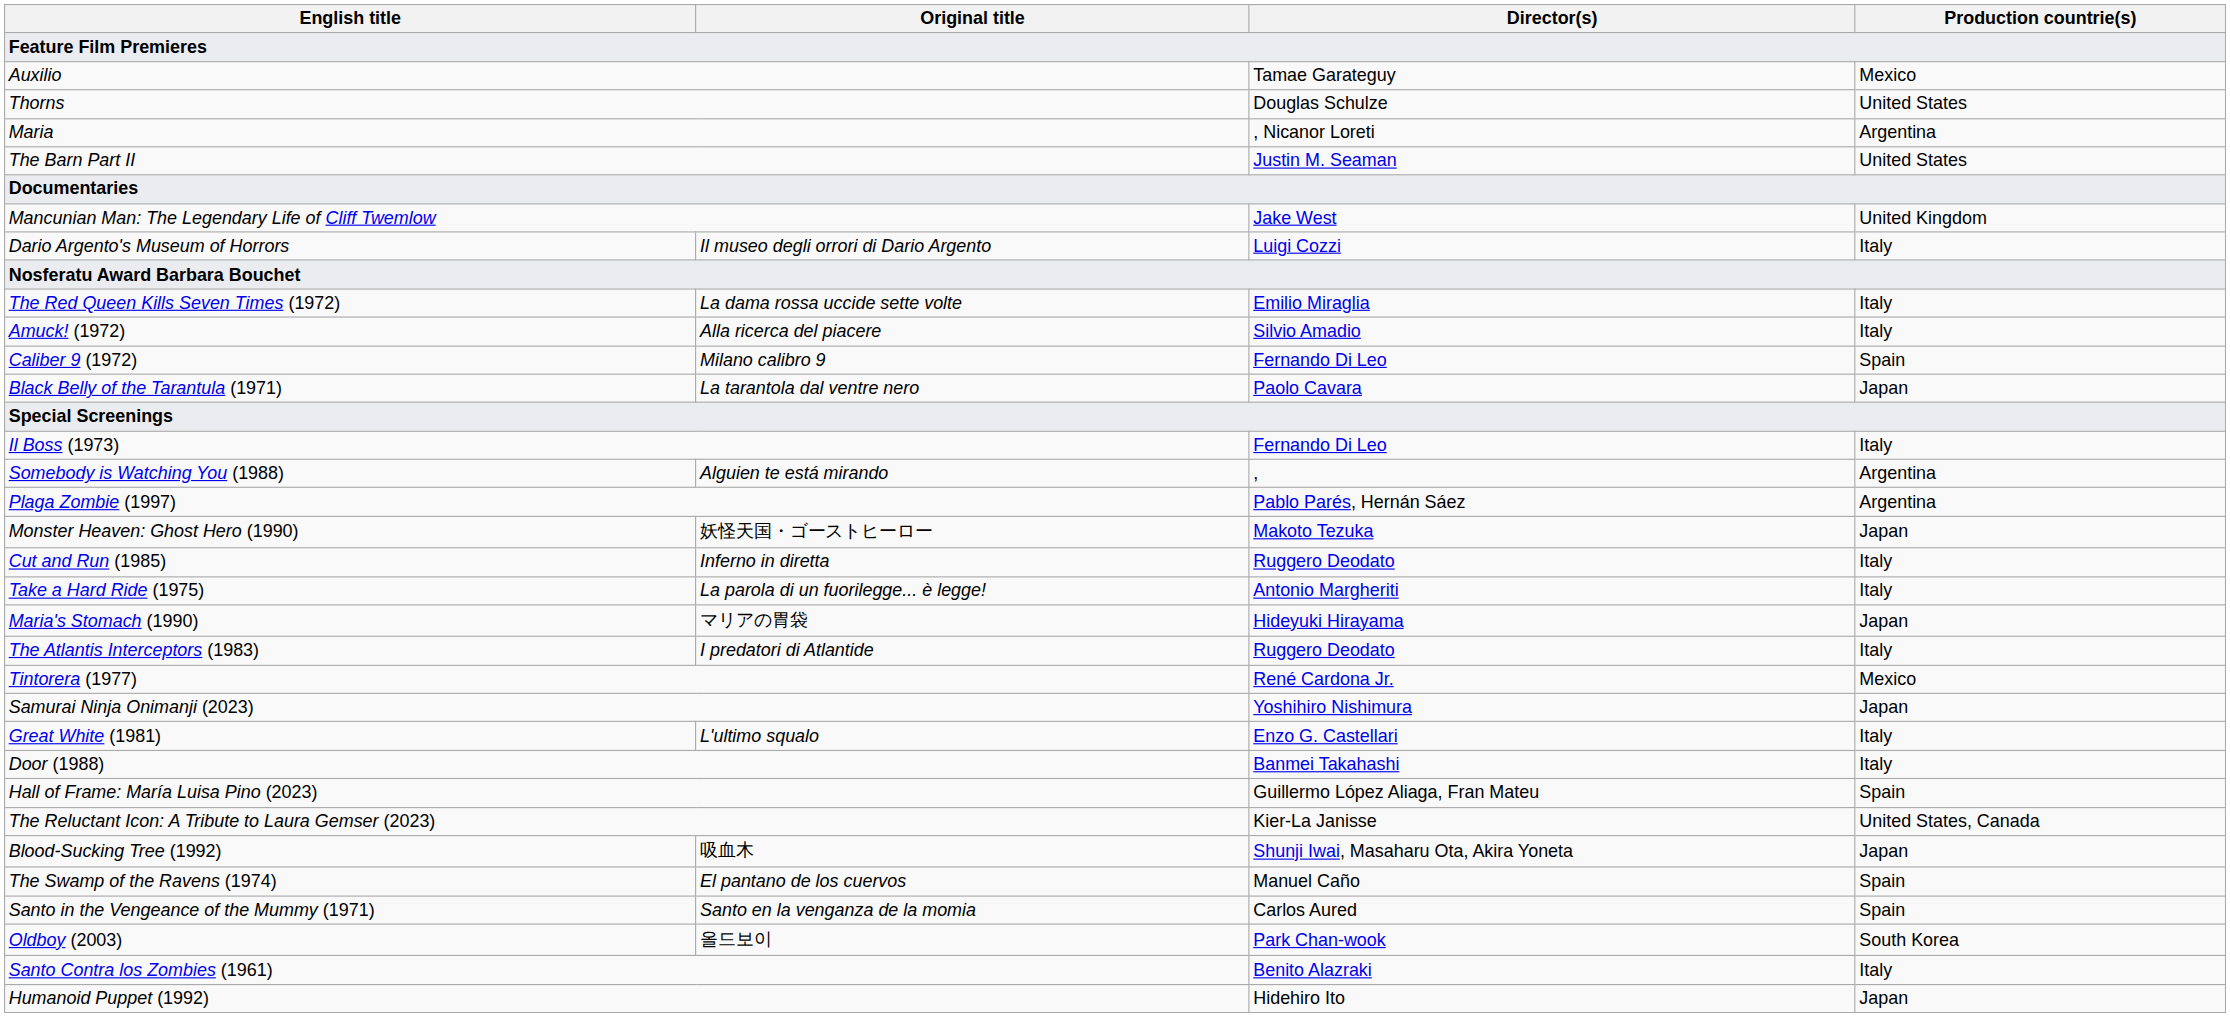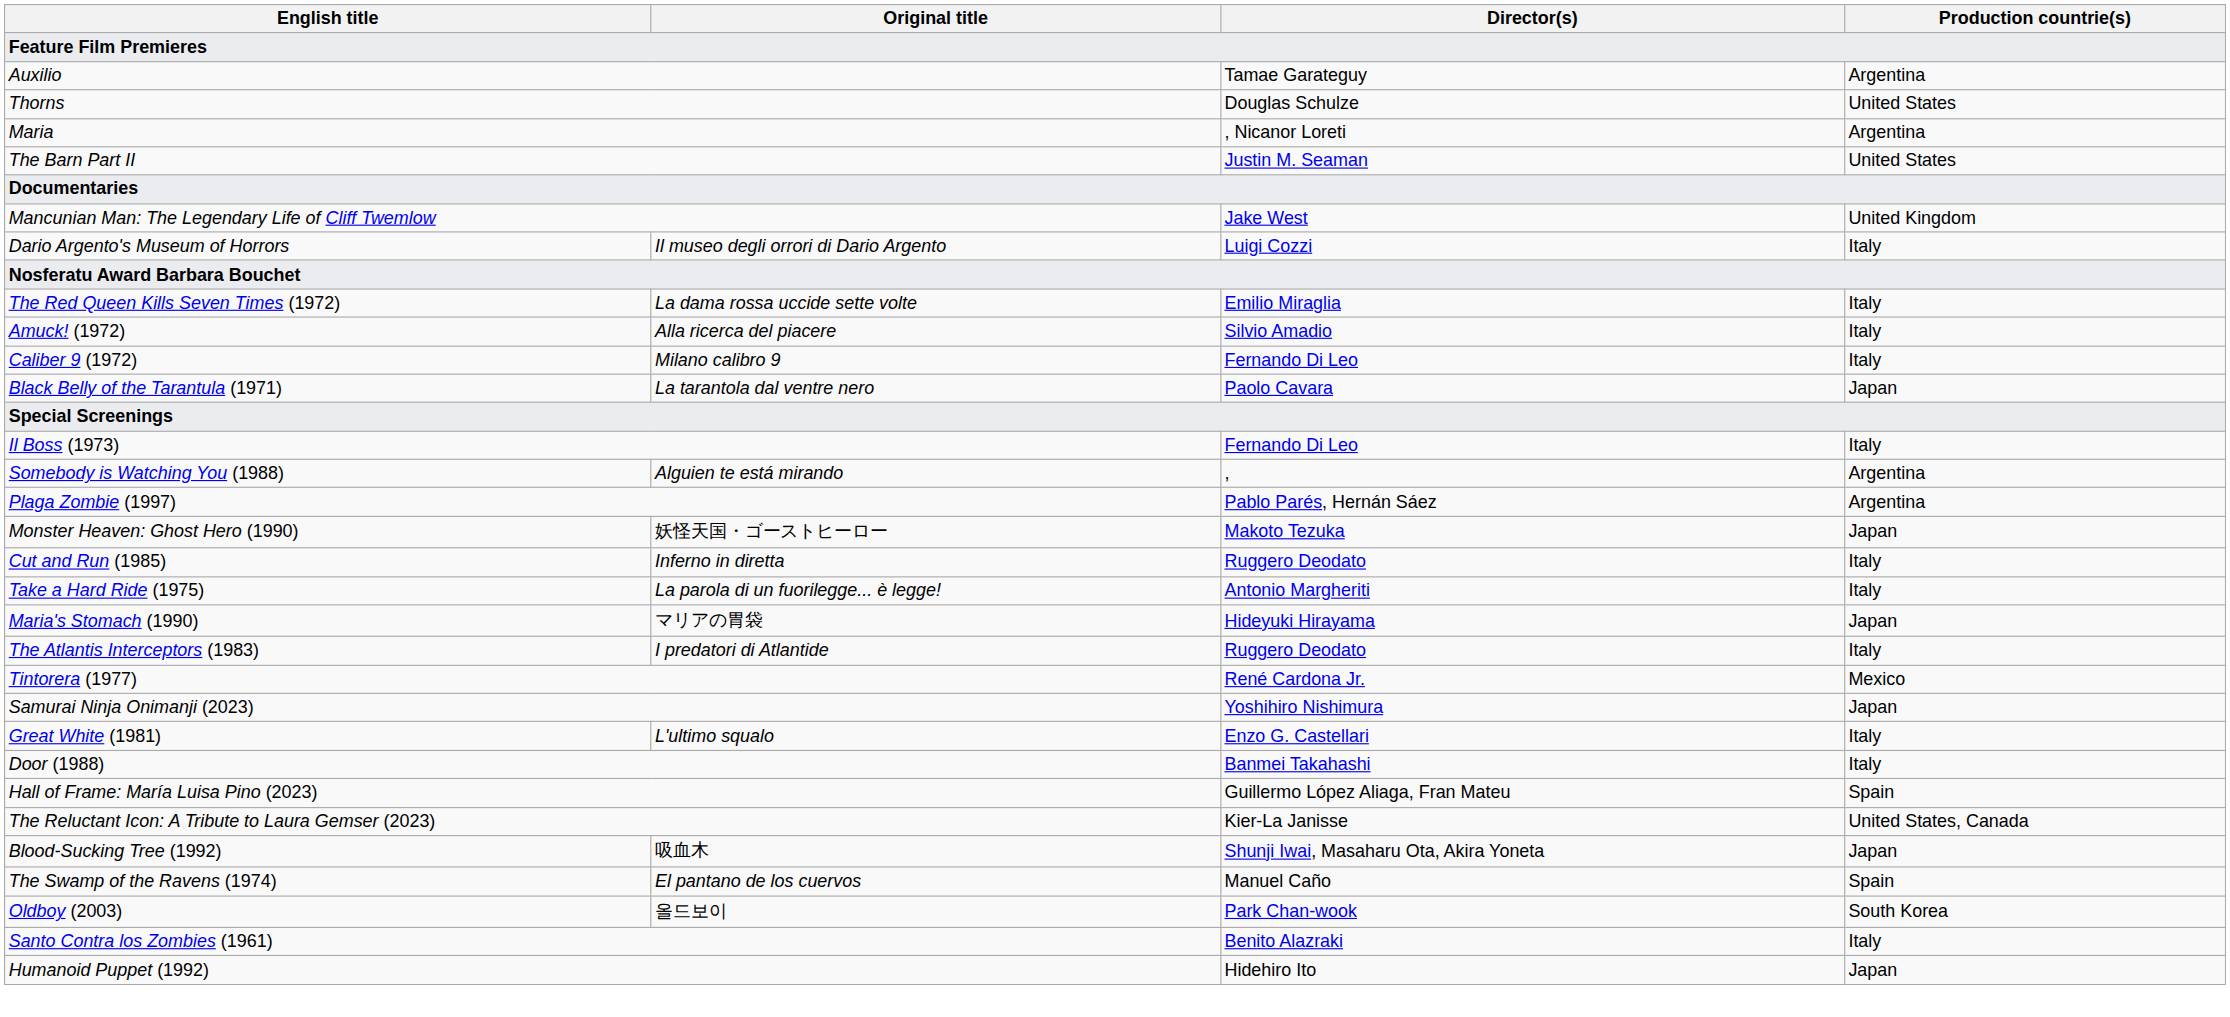Auxilio | Production countrie(s): Mexico -> Argentina
Caliber 9 (1972) | Production countrie(s): Spain -> Italy
- row: Santo in the Vengeance of the Mummy (1971) | Santo en la venganza de la momia | Carlos Aured | Spain
